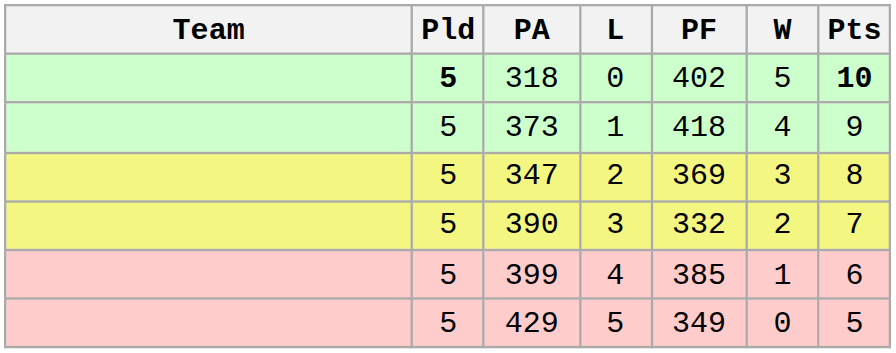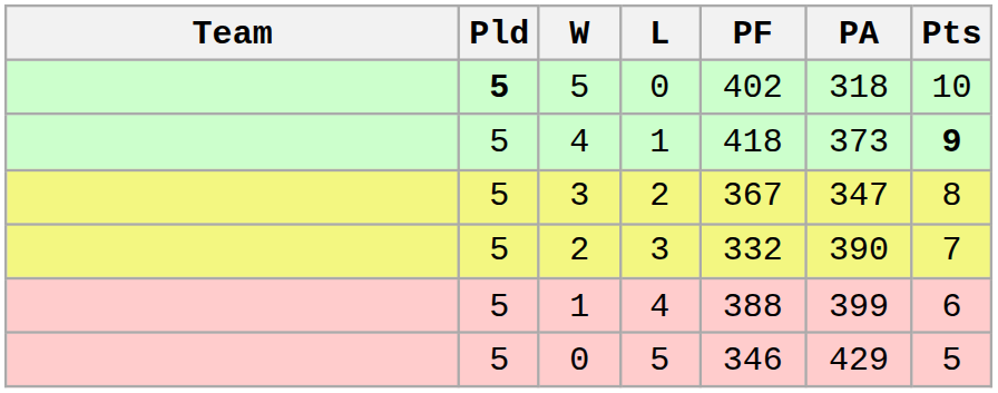columns swapped: W <-> PA
row 2 | Pts: bold -> normal
row 3 | Pts: normal -> bold
row 4 | PF: 369 -> 367
row 6 | PF: 385 -> 388
row 7 | PF: 349 -> 346
